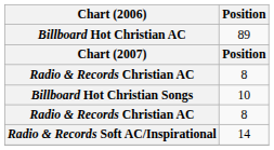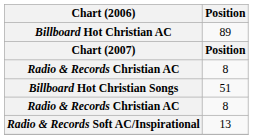row 5 | Position: 10 -> 51
row 7 | Position: 14 -> 13
